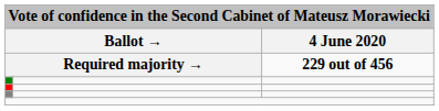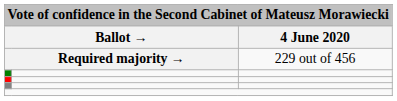Required majority → | 4 June 2020: bold -> normal
